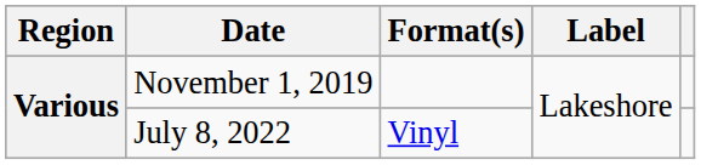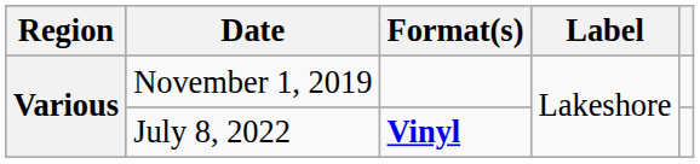July 8, 2022 | Format(s): normal -> bold
